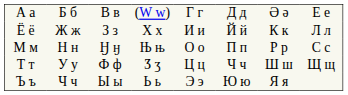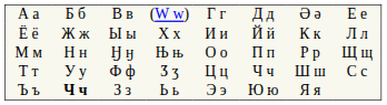Ё ё | column 3: З з -> Ы ы
М м | column 8: С с -> Щ щ
Т т | column 8: Щ щ -> С с
Ъ ъ | column 2: normal -> bold
Ъ ъ | column 3: Ы ы -> З з
